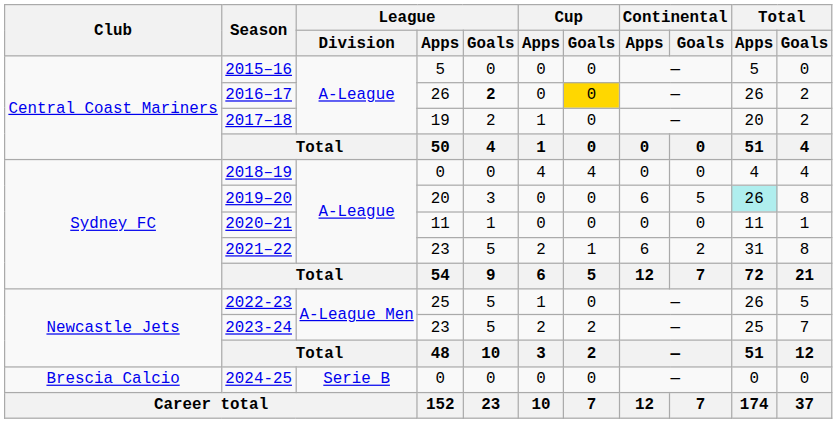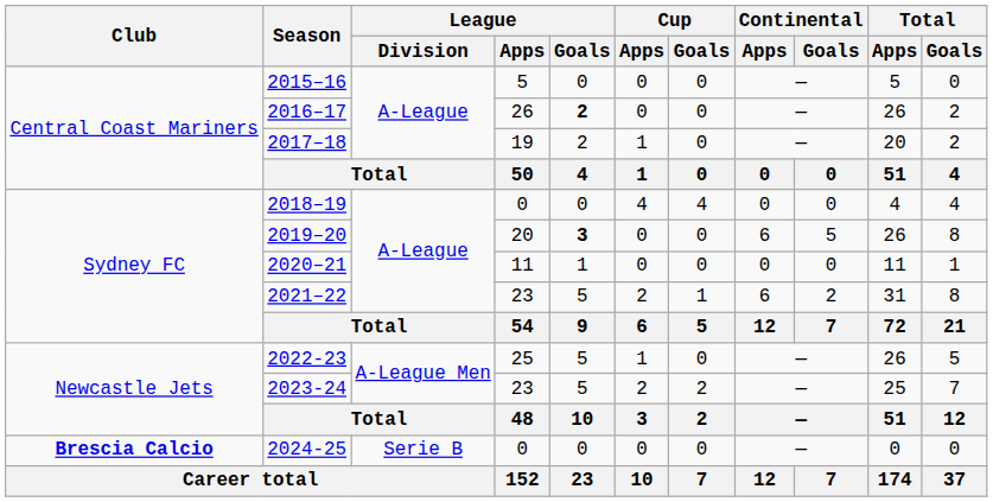2016–17 | Cup / Goals: gold background -> no background
2019–20 | League / Goals: normal -> bold
2019–20 | Total / Apps: paleturquoise background -> no background
2024-25 | Club: normal -> bold
